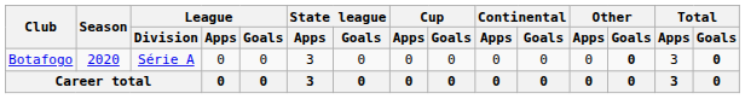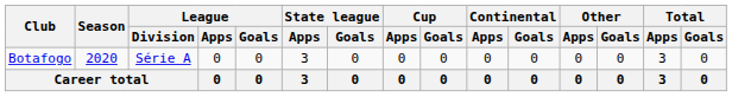Botafogo | Other / Goals: bold -> normal
Botafogo | Total / Goals: bold -> normal
